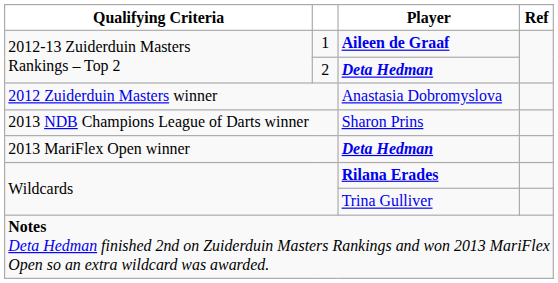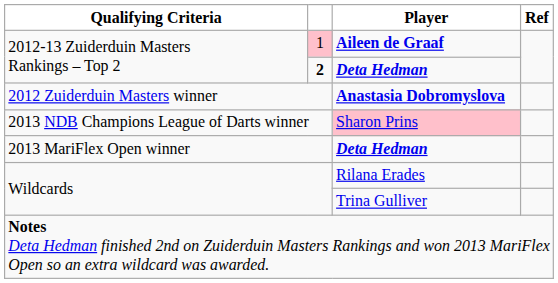1 | column 2: no background -> pink background
2 | column 2: normal -> bold
2012 Zuiderduin Masters winner | Player: normal -> bold
2013 NDB Champions League of Darts winner | Player: no background -> pink background
Wildcards / Rilana Erades | Player: bold -> normal
